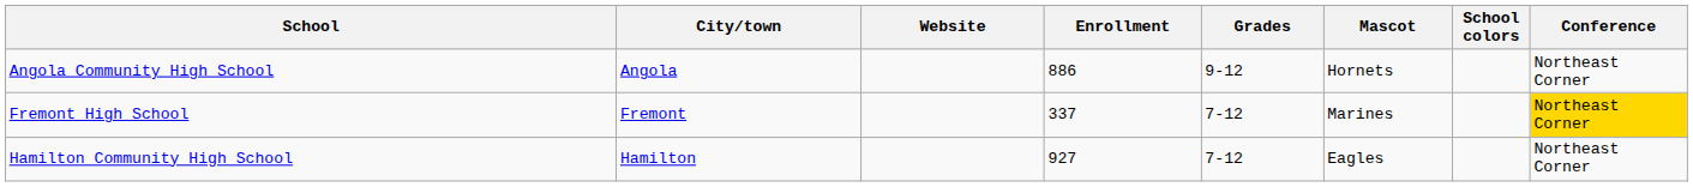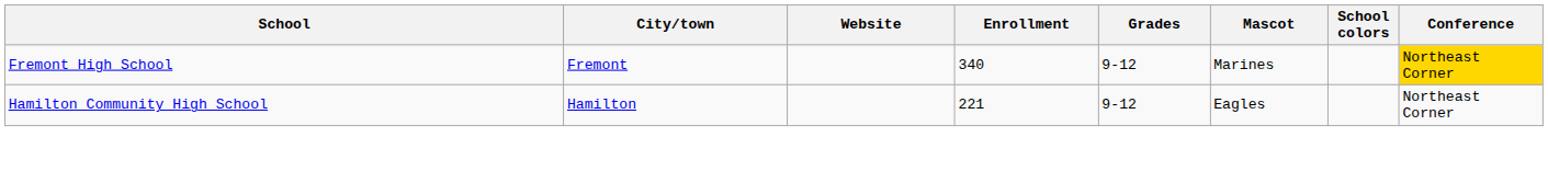- row: Angola Community High School | Angola | 886 | 9-12 | Hornets | Northeast Corner
Fremont High School | Enrollment: 337 -> 340
Fremont High School | Grades: 7-12 -> 9-12
Hamilton Community High School | Enrollment: 927 -> 221
Hamilton Community High School | Grades: 7-12 -> 9-12
